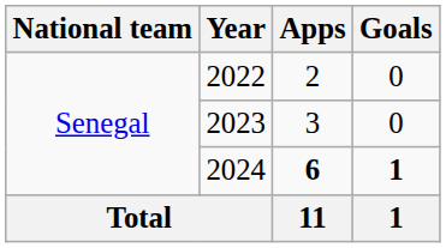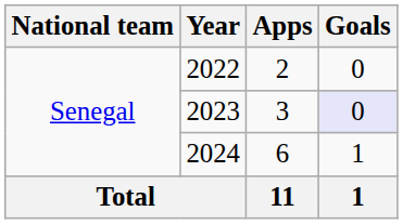2023 | Goals: no background -> lavender background
2024 | Apps: bold -> normal
2024 | Goals: bold -> normal
